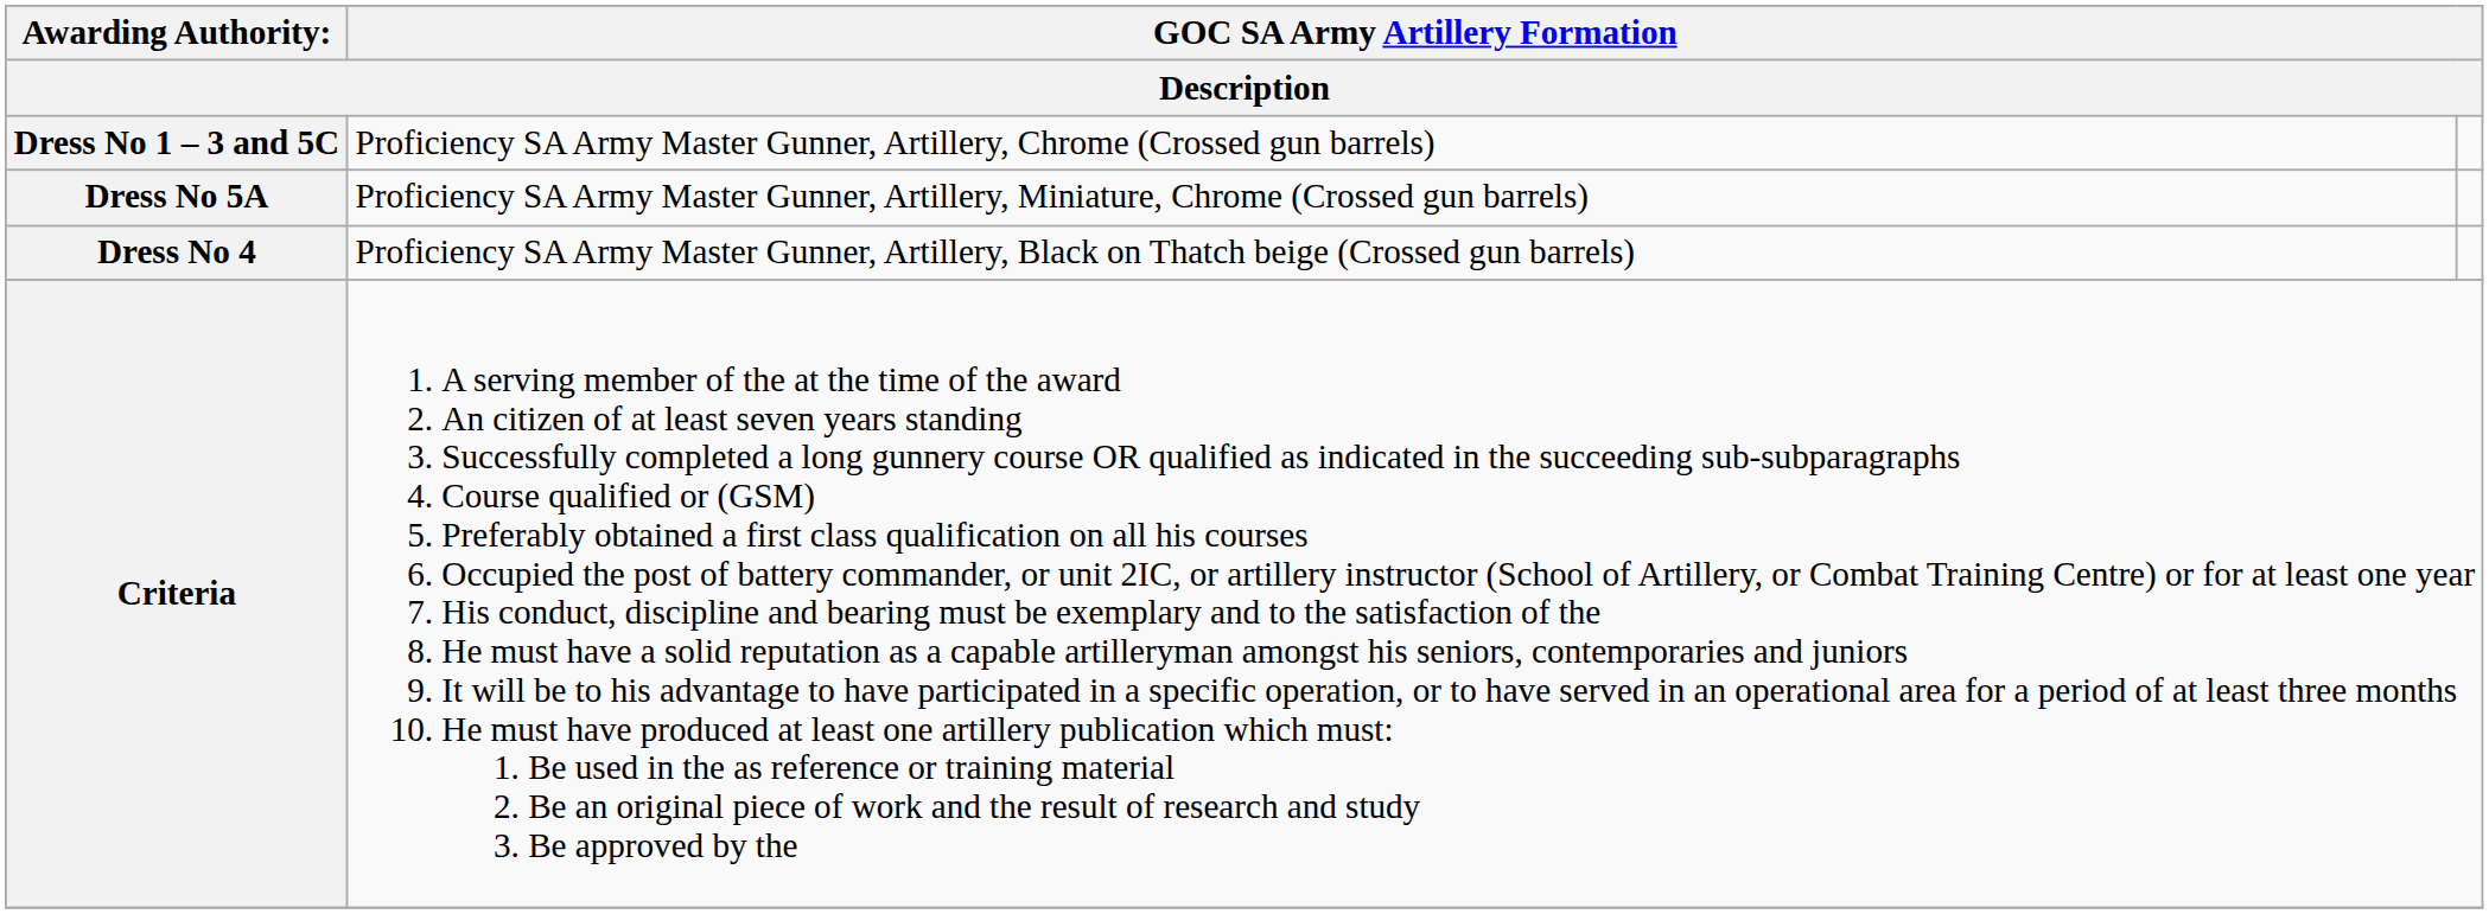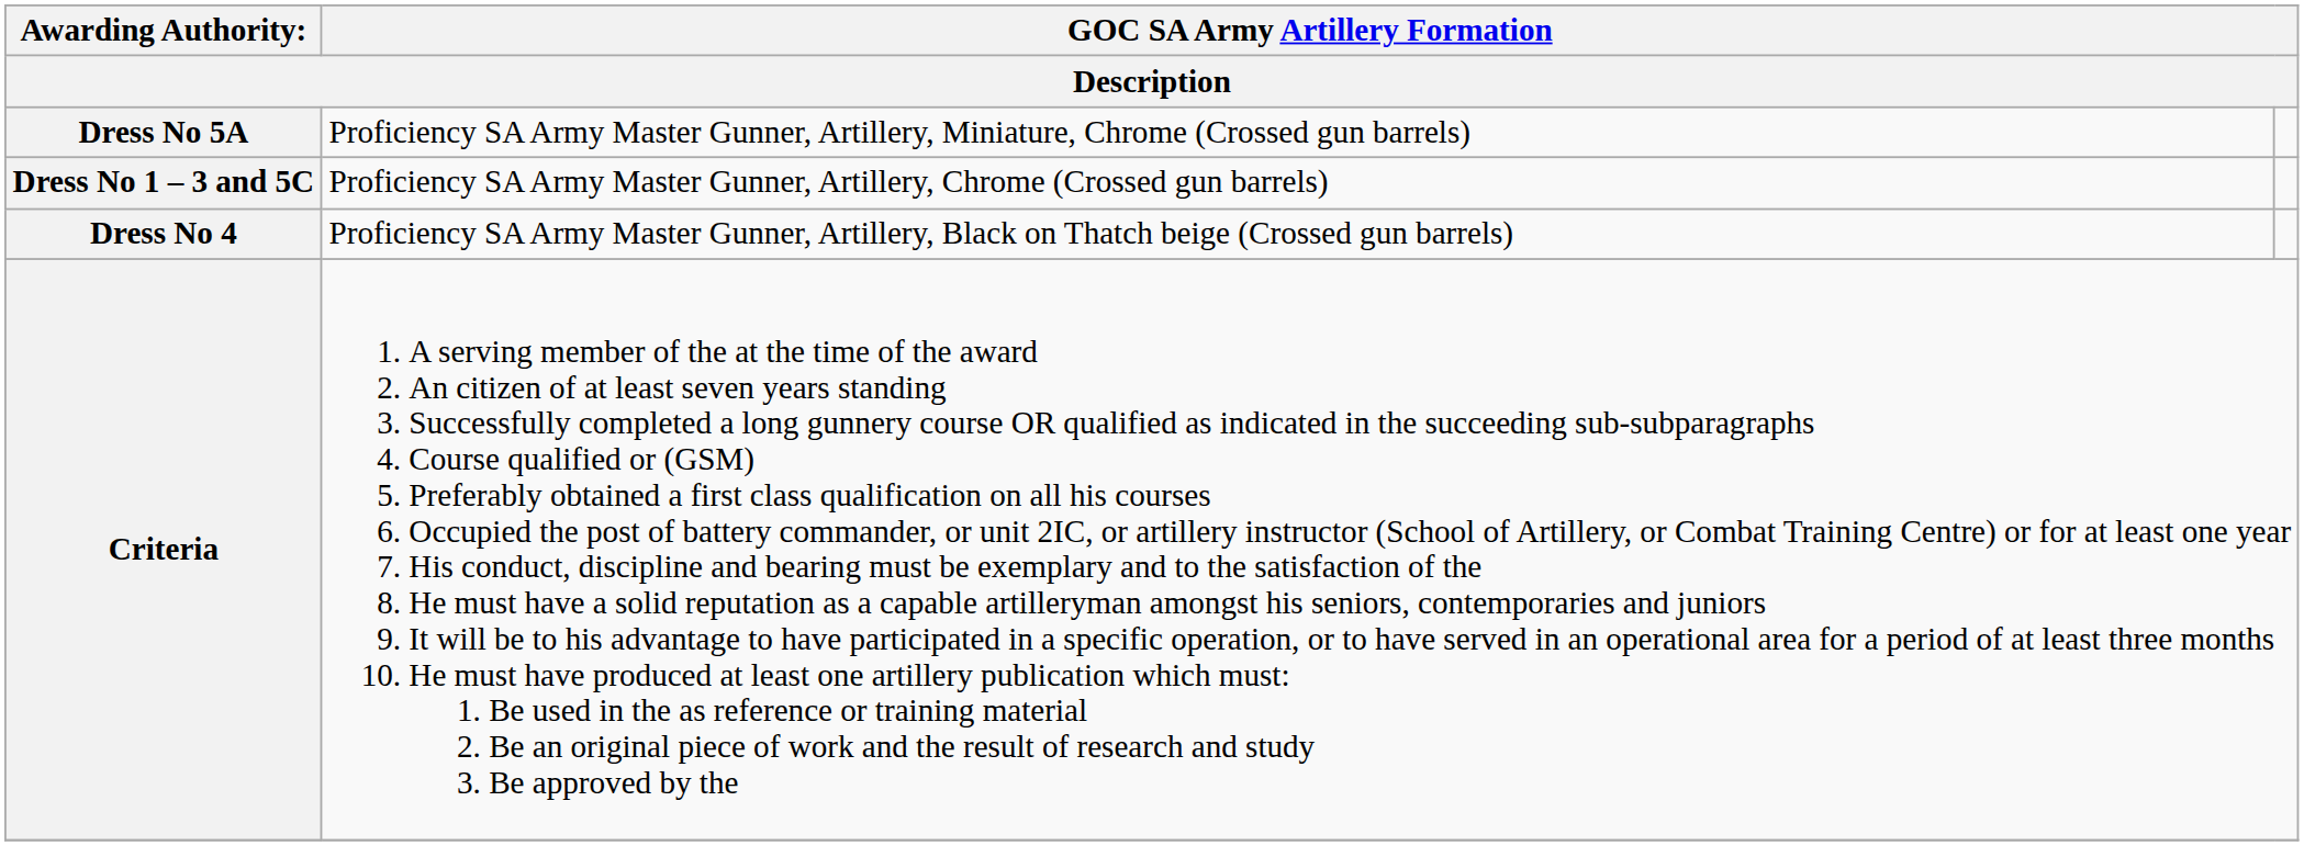rows swapped: Dress No 1 – 3 and 5C <-> Dress No 5A
